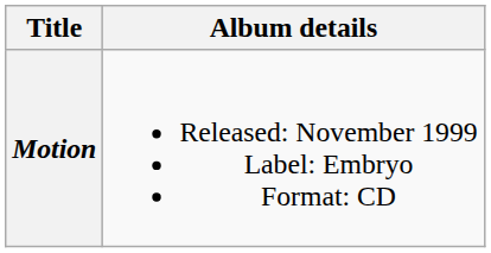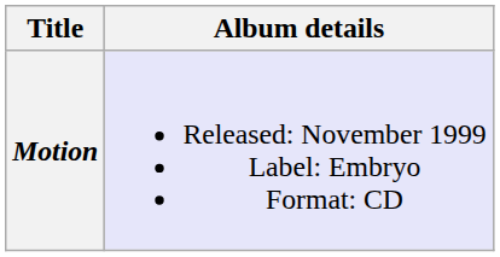Motion | Album details: no background -> lavender background
